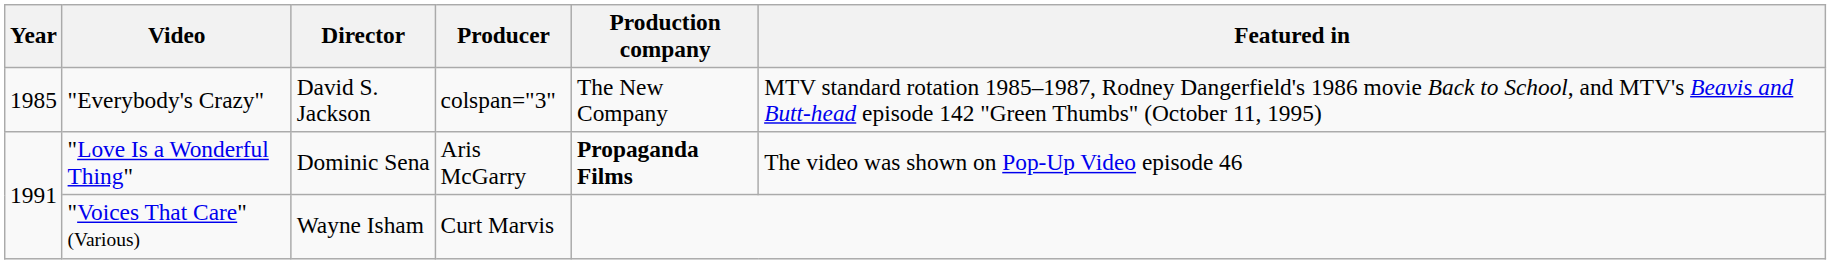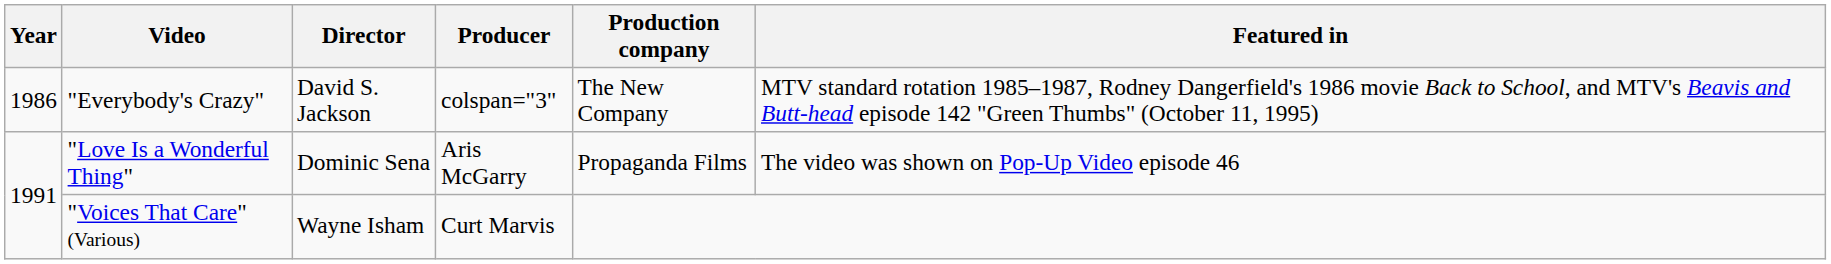"Everybody's Crazy" | Year: 1985 -> 1986
"Love Is a Wonderful Thing" | Production company: bold -> normal
